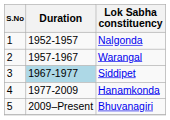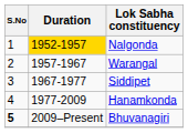Nalgonda | Duration: no background -> gold background
Siddipet | Duration: lightblue background -> no background
Bhuvanagiri | S.No: normal -> bold
